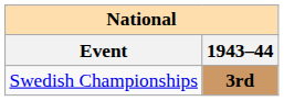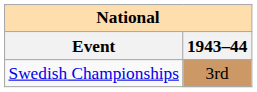Swedish Championships | 1943–44: bold -> normal
